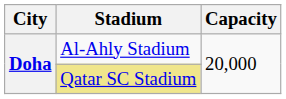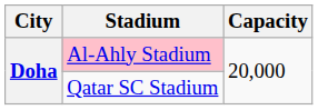Al-Ahly Stadium | Stadium: no background -> pink background
Qatar SC Stadium | Stadium: khaki background -> no background
